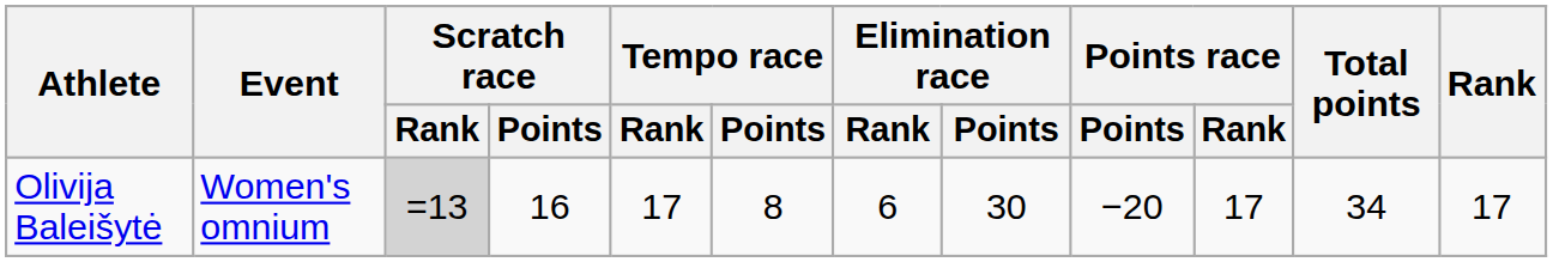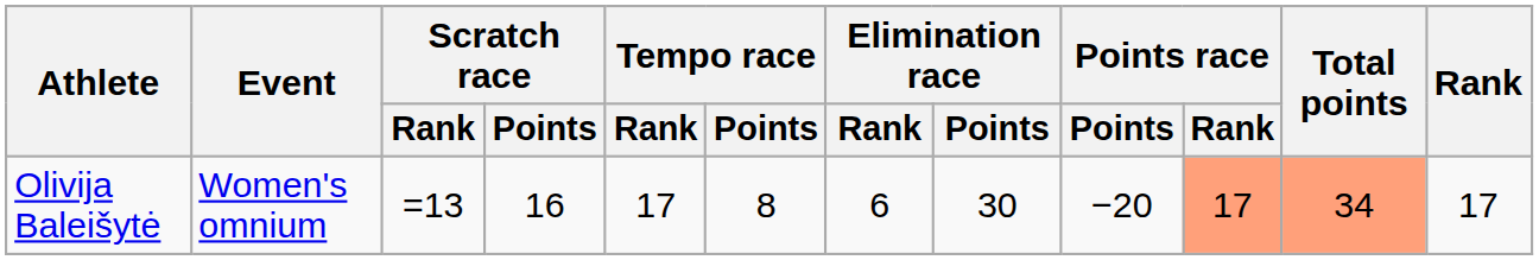Olivija Baleišytė | Scratch race / Rank: lightgrey background -> no background
Olivija Baleišytė | Points race / Rank: no background -> lightsalmon background
Olivija Baleišytė | Total points: no background -> lightsalmon background
